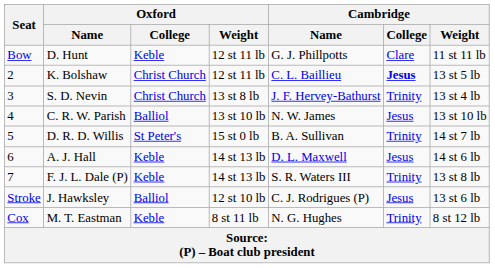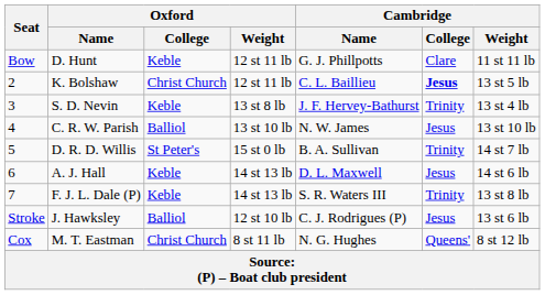S. D. Nevin | Oxford / College: Christ Church -> Keble
M. T. Eastman | Oxford / College: Keble -> Christ Church
M. T. Eastman | Cambridge / College: Trinity -> Queens'
